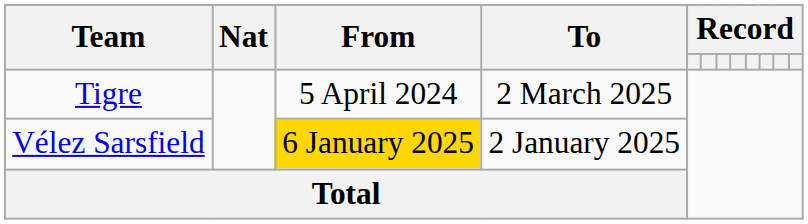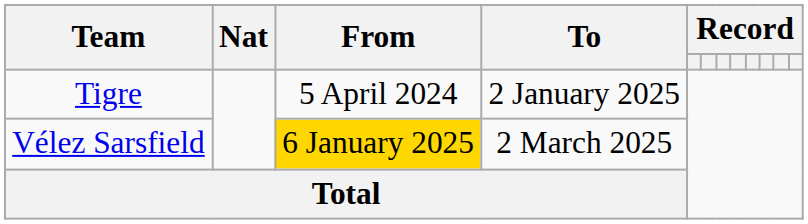Tigre | To: 2 March 2025 -> 2 January 2025
Vélez Sarsfield | To: 2 January 2025 -> 2 March 2025
